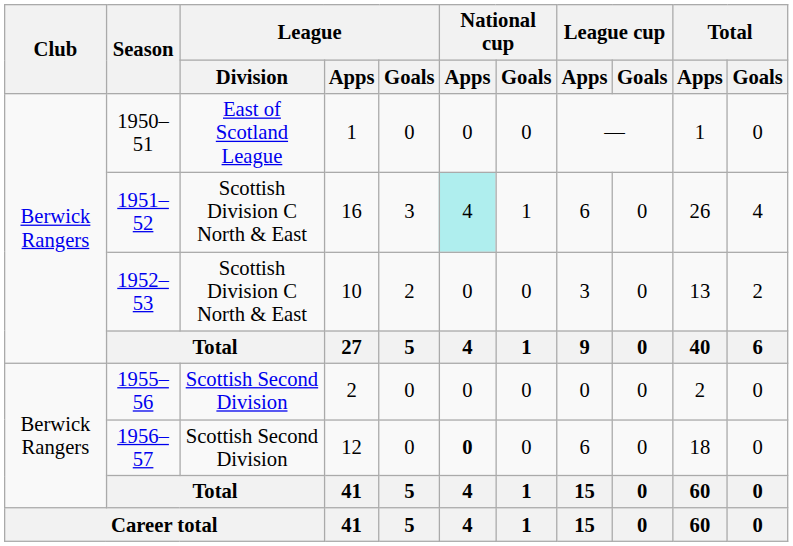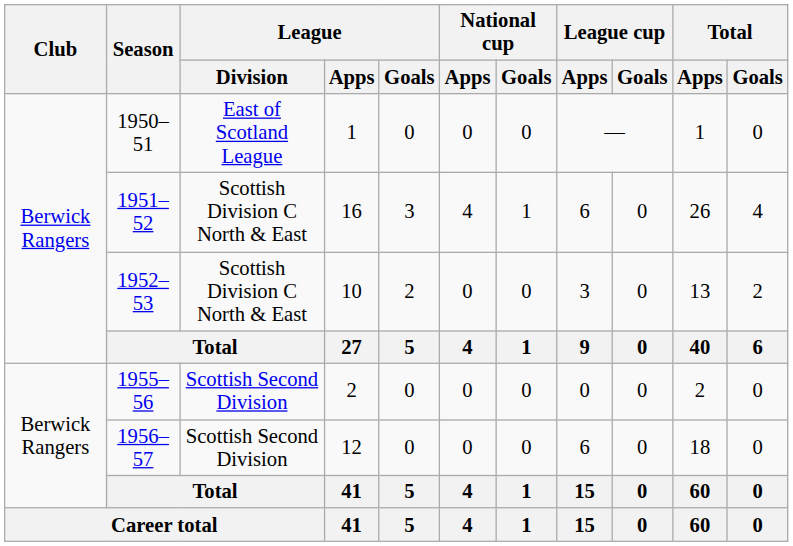1951–52 | National cup / Apps: paleturquoise background -> no background
1956–57 | National cup / Apps: bold -> normal
